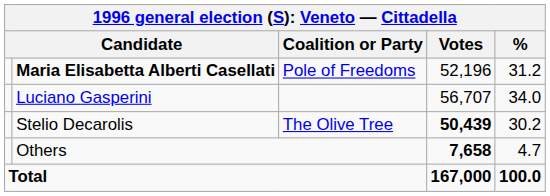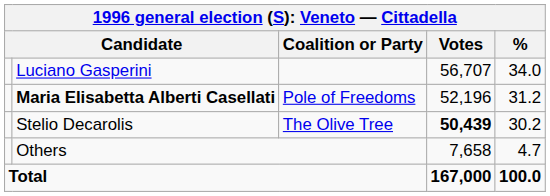rows swapped: Luciano Gasperini <-> Maria Elisabetta Alberti Casellati
Others | Votes: bold -> normal
